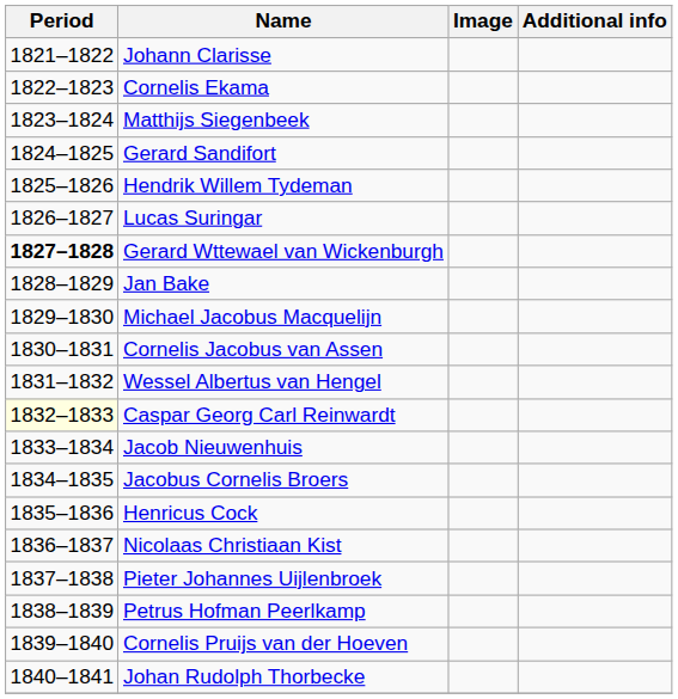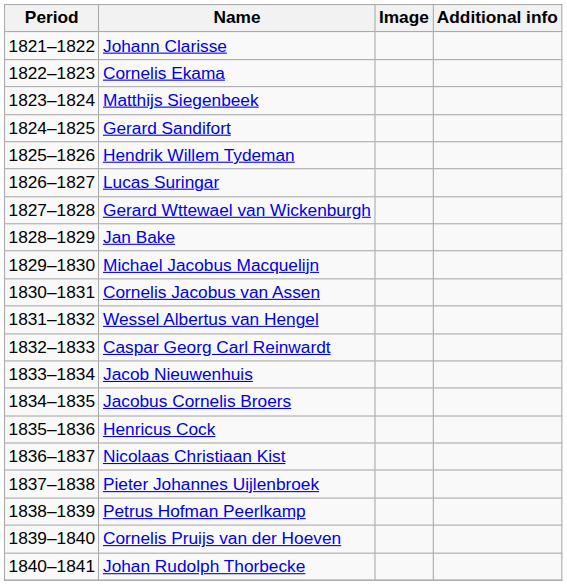Gerard Wttewael van Wickenburgh | Period: bold -> normal
Caspar Georg Carl Reinwardt | Period: lightyellow background -> no background
